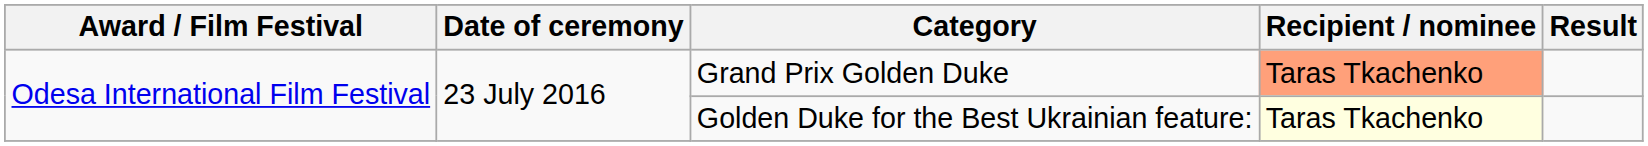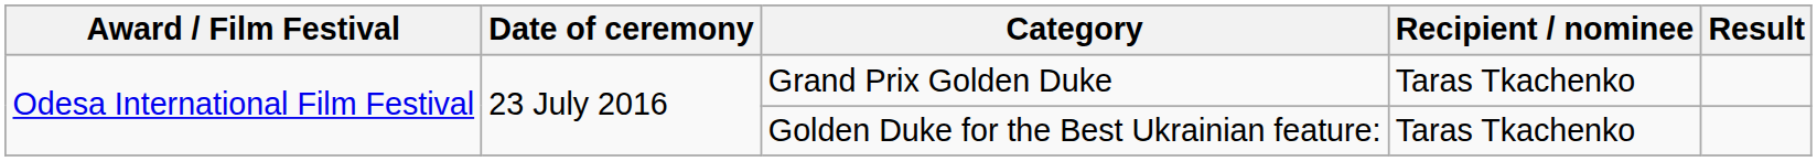Grand Prix Golden Duke | Recipient / nominee: lightsalmon background -> no background
Golden Duke for the Best Ukrainian feature: | Recipient / nominee: lightyellow background -> no background
